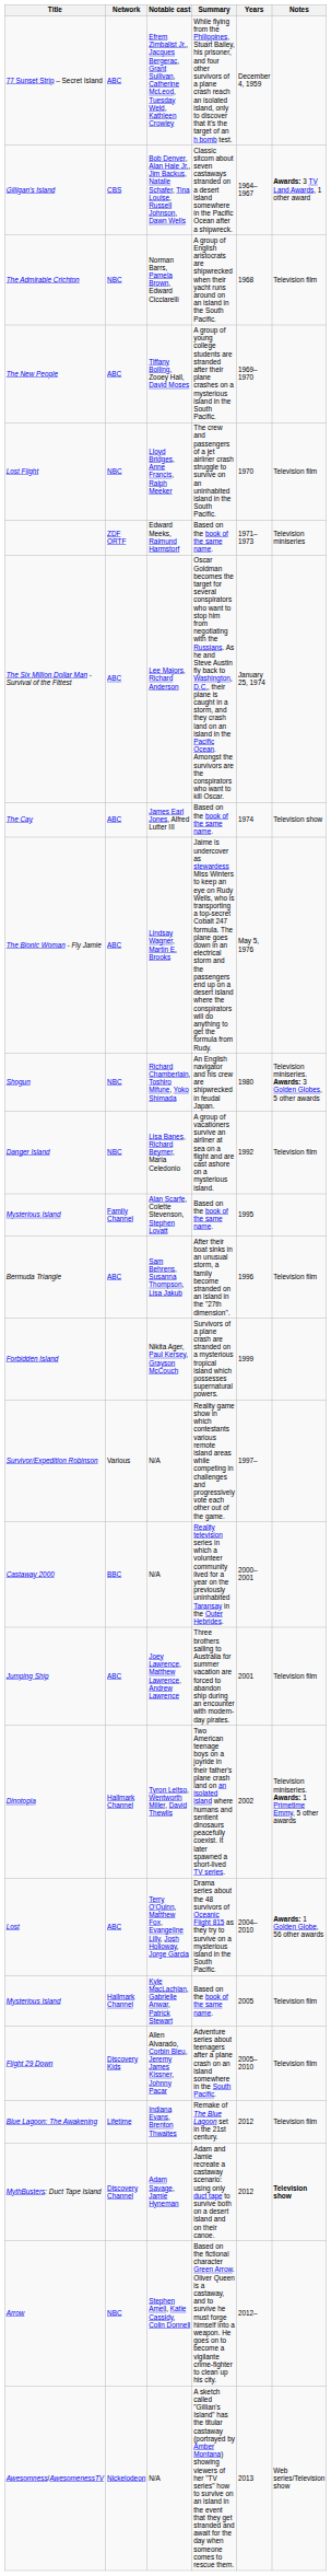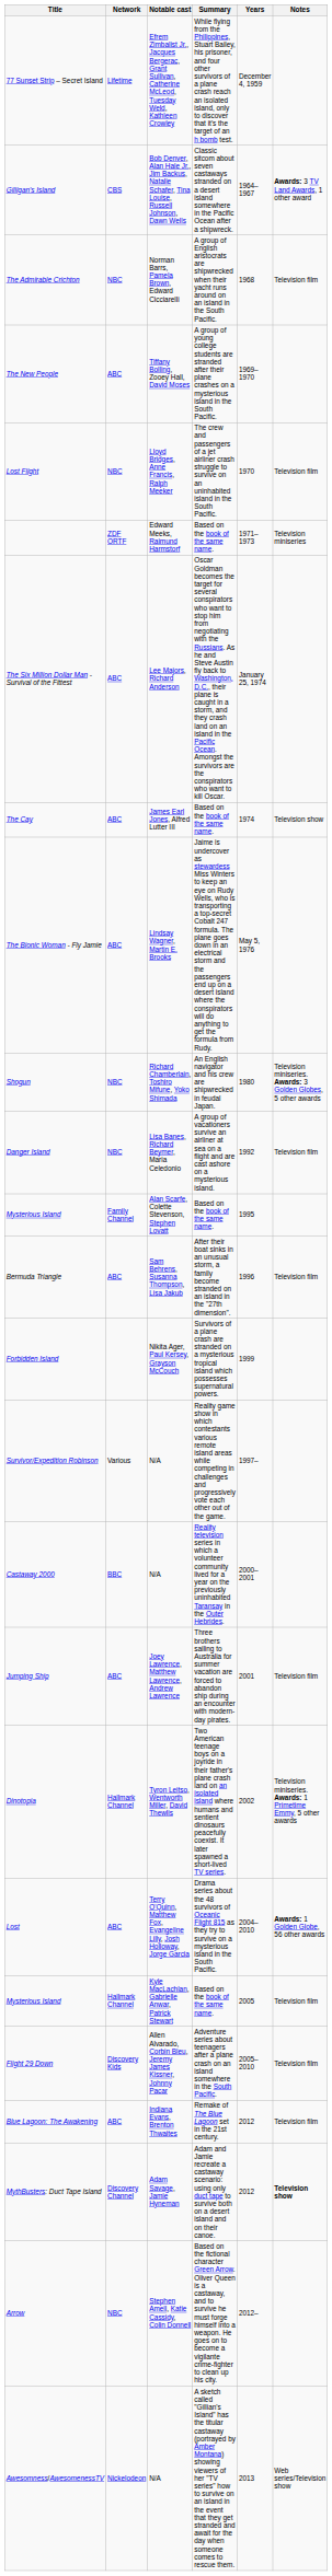77 Sunset Strip – Secret Island | Network: ABC -> Lifetime
Blue Lagoon: The Awakening | Network: Lifetime -> ABC
